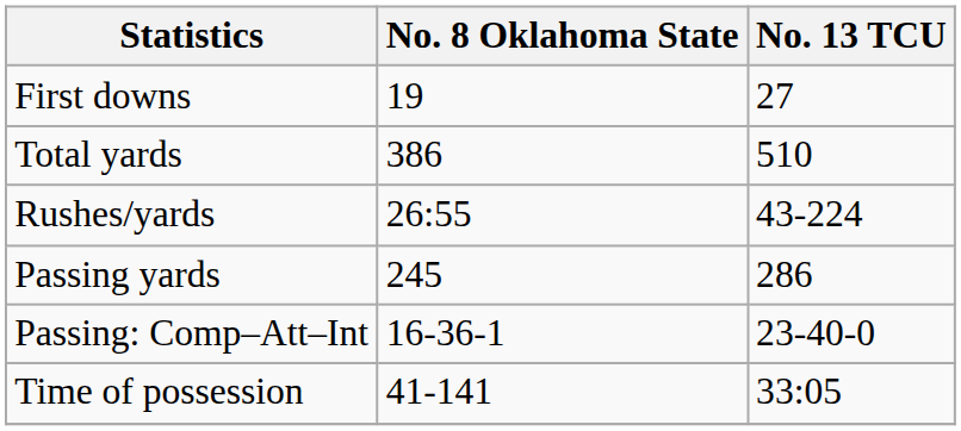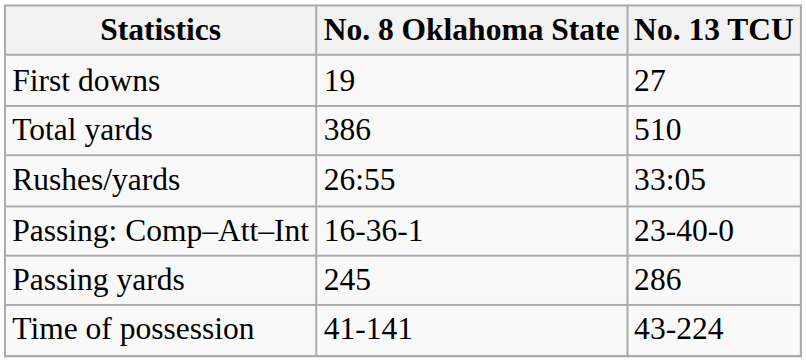Rushes/yards | No. 13 TCU: 43-224 -> 33:05
rows swapped: Passing yards <-> Passing: Comp–Att–Int
Time of possession | No. 13 TCU: 33:05 -> 43-224
